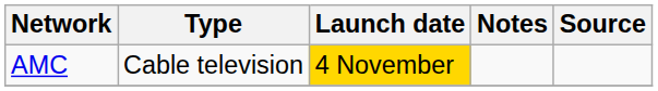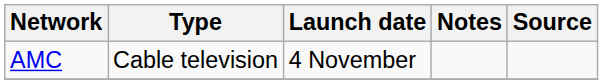AMC | Launch date: gold background -> no background
